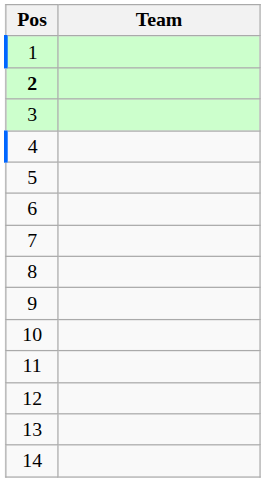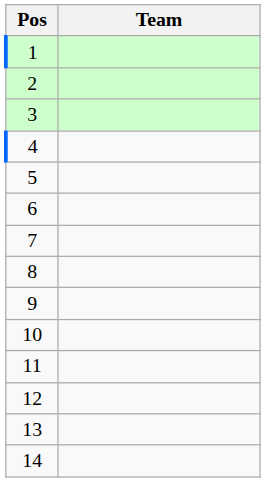2 | Pos: bold -> normal
